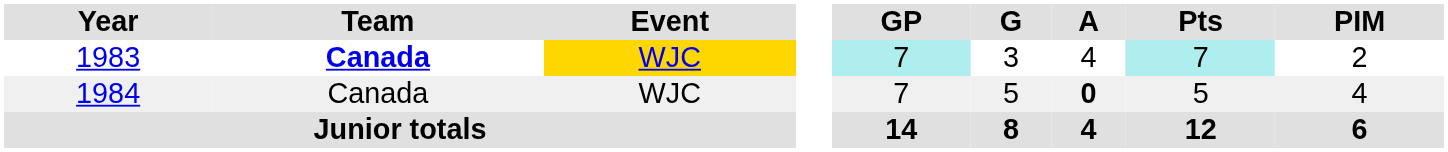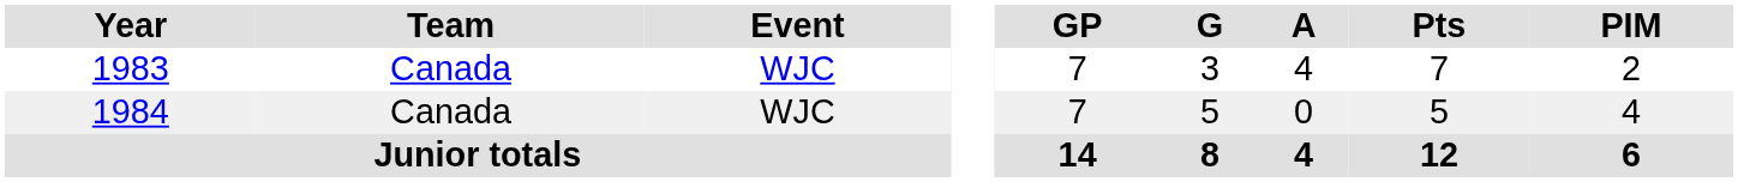1983 | Team: bold -> normal
1983 | Event: gold background -> no background
1983 | GP: paleturquoise background -> no background
1983 | Pts: paleturquoise background -> no background
1984 | A: bold -> normal
